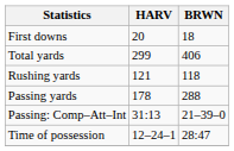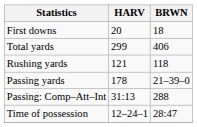Passing yards | BRWN: 288 -> 21–39–0
Passing: Comp–Att–Int | BRWN: 21–39–0 -> 288
